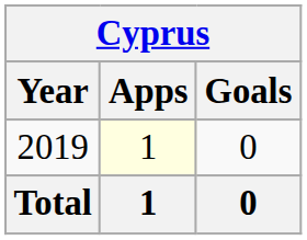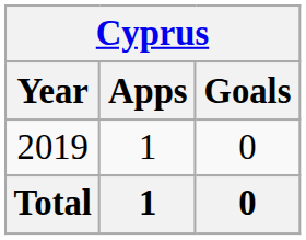2019 | Apps: lightyellow background -> no background
